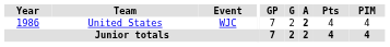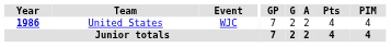United States | Year: normal -> bold
United States | A: bold -> normal
